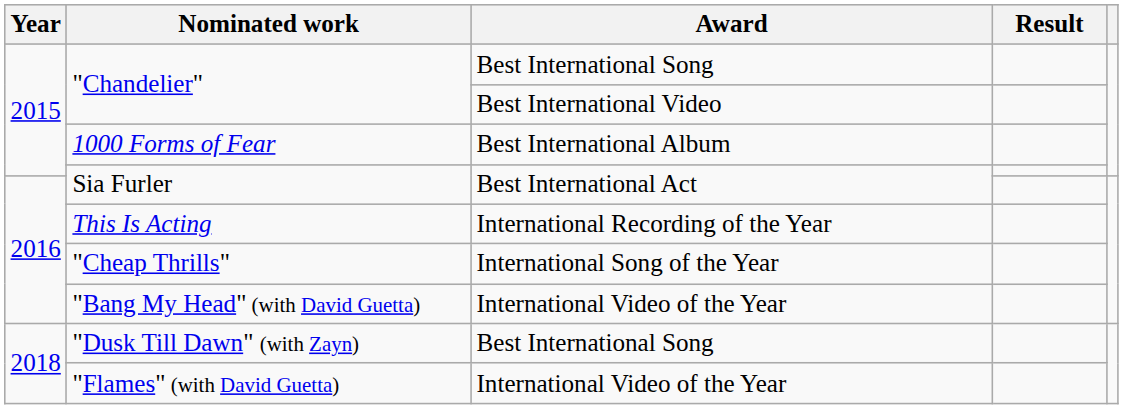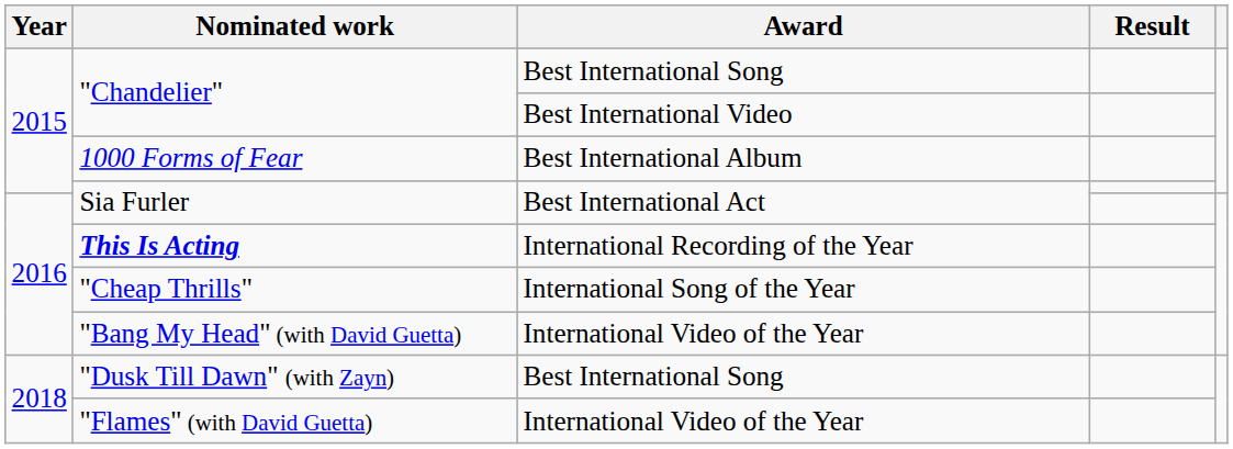This Is Acting | Nominated work: normal -> bold
